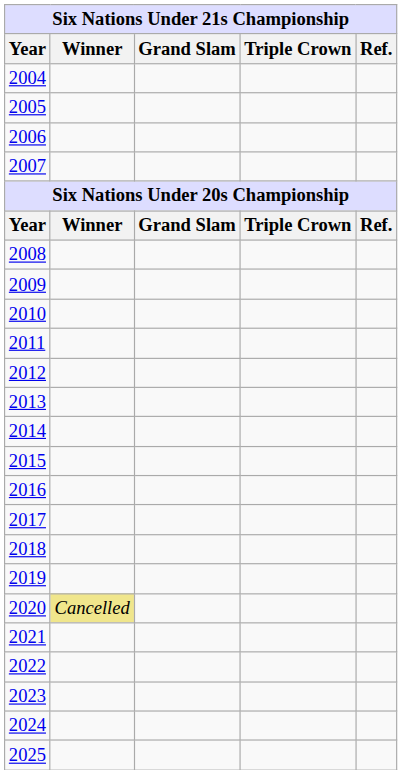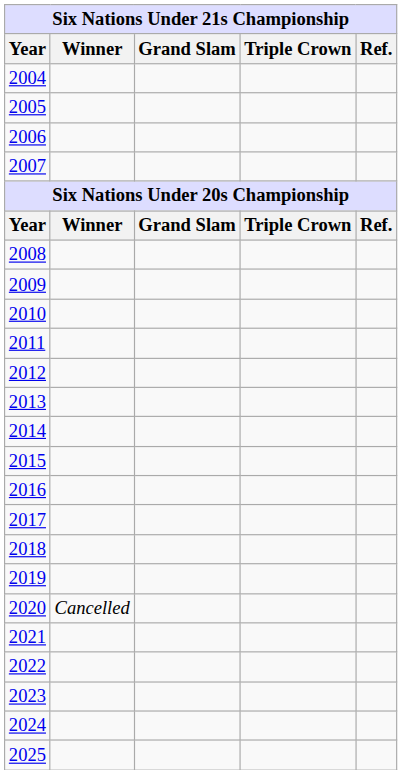2020 | Winner: khaki background -> no background
